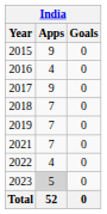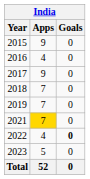2021 | Apps: no background -> gold background
2022 | Goals: normal -> bold
2023 | Apps: lightgrey background -> no background
